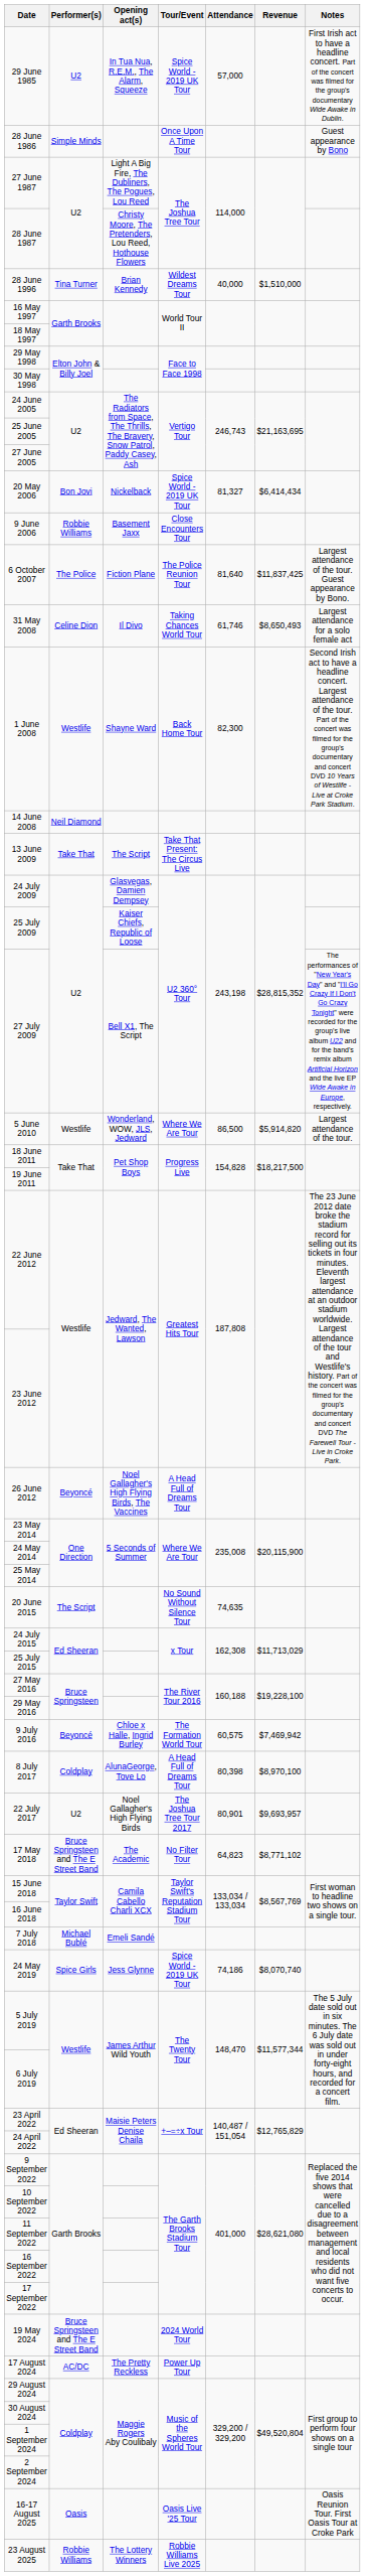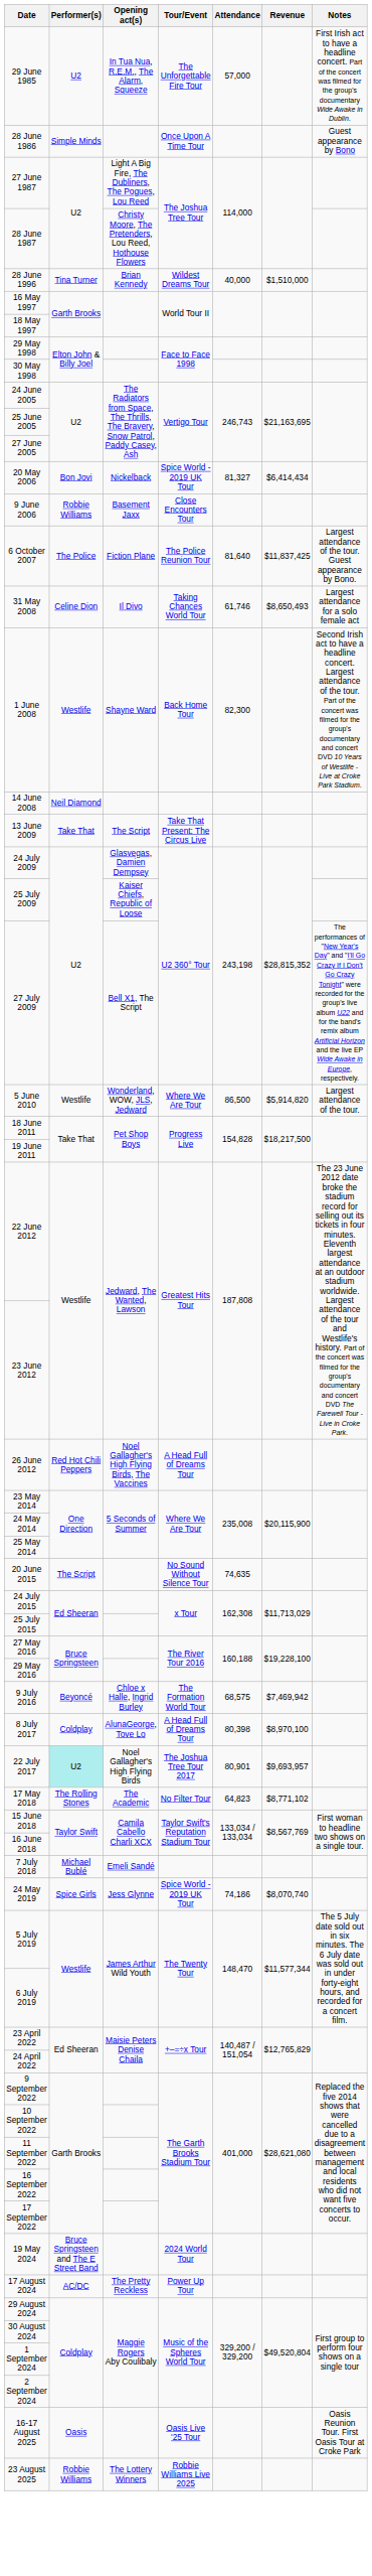29 June 1985 | Tour/Event: Spice World - 2019 UK Tour -> The Unforgettable Fire Tour
26 June 2012 | Performer(s): Beyoncé -> Red Hot Chili Peppers
9 July 2016 | Attendance: 60,575 -> 68,575
22 July 2017 | Performer(s): no background -> paleturquoise background
17 May 2018 | Performer(s): Bruce Springsteen and The E Street Band -> The Rolling Stones
